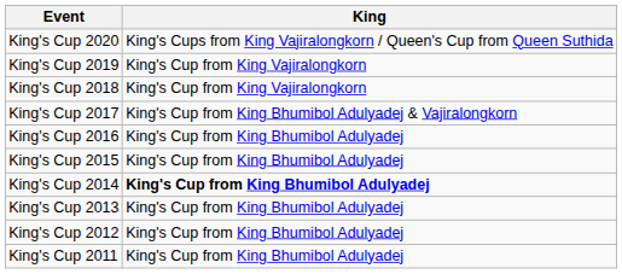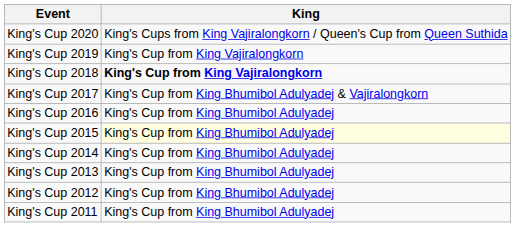King's Cup 2018 | King: normal -> bold
King's Cup 2015 | King: no background -> lightyellow background
King's Cup 2014 | King: bold -> normal
